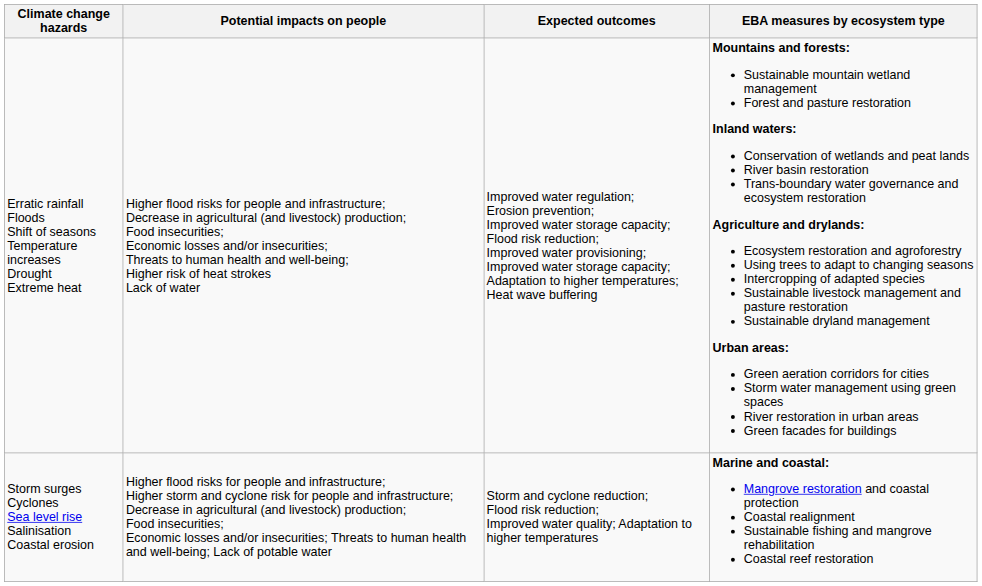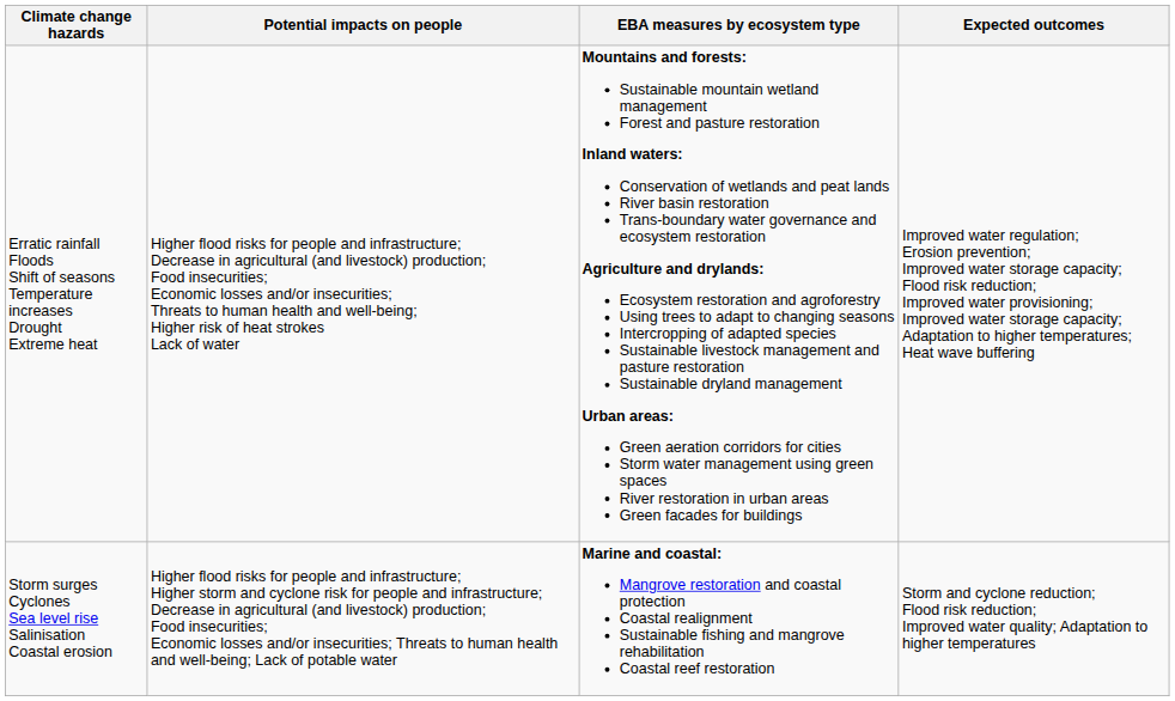columns swapped: EBA measures by ecosystem type <-> Expected outcomes
